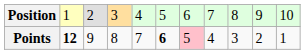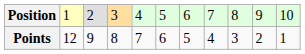Points | column 2: bold -> normal
Points | column 6: bold -> normal
Points | column 7: pink background -> no background
